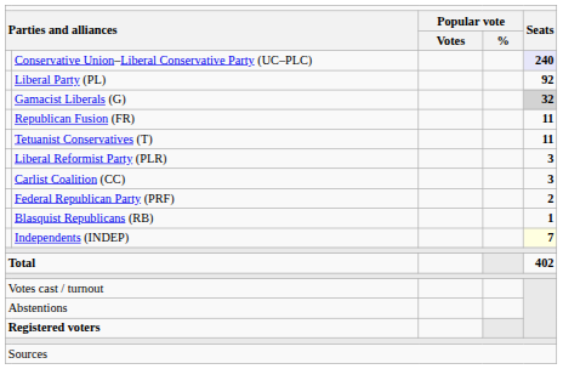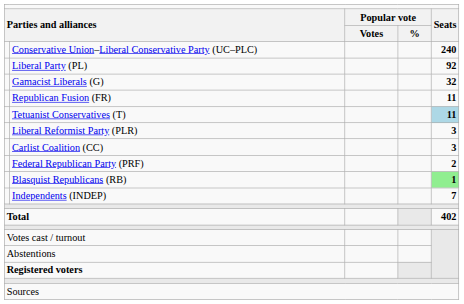Conservative Union–Liberal Conservative Party (UC–PLC) | column 5: lavender background -> no background
Gamacist Liberals (G) | column 5: lightgrey background -> no background
Tetuanist Conservatives (T) | column 5: no background -> lightblue background
Blasquist Republicans (RB) | column 5: no background -> lightgreen background
Independents (INDEP) | column 5: lightyellow background -> no background
